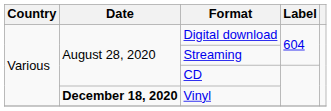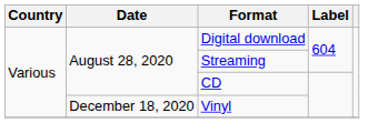Vinyl | Date: bold -> normal
